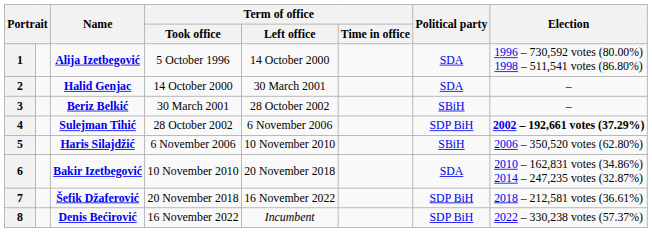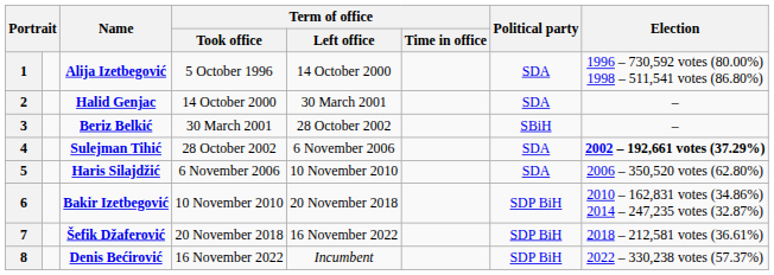4 | Political party: SDP BiH -> SDA
5 | Political party: SBiH -> SDA
6 | Political party: SDA -> SDP BiH
